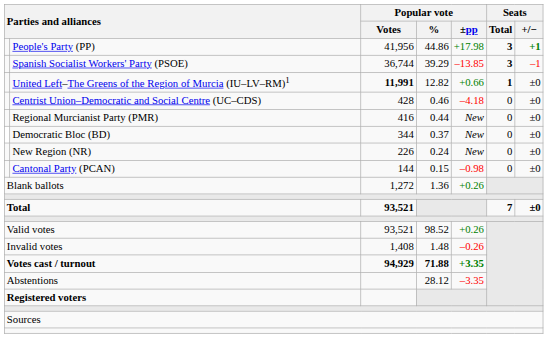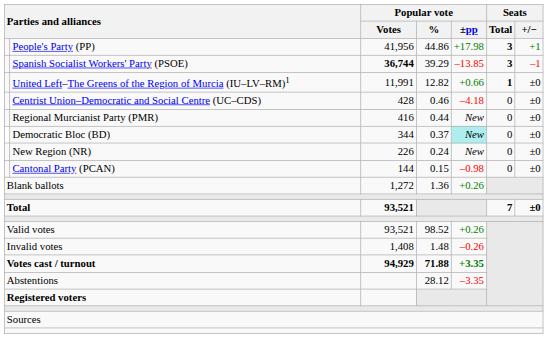People's Party (PP) | Seats / +/−: bold -> normal
Spanish Socialist Workers' Party (PSOE) | Popular vote / Votes: normal -> bold
United Left–The Greens of the Region of Murcia (IU–LV–RM)1 | Popular vote / Votes: bold -> normal
Democratic Bloc (BD) | Popular vote / ±pp: no background -> paleturquoise background
